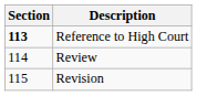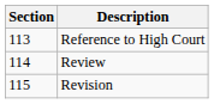Reference to High Court | Section: bold -> normal
